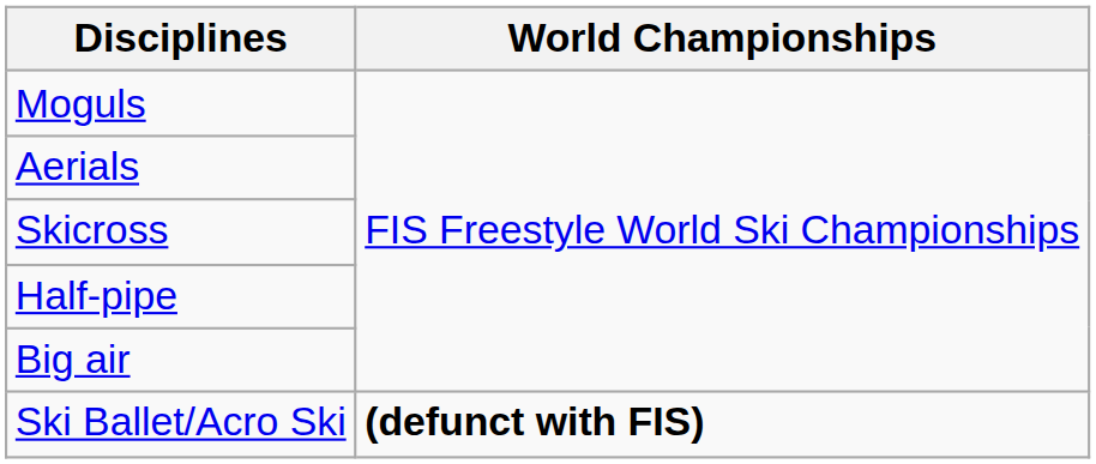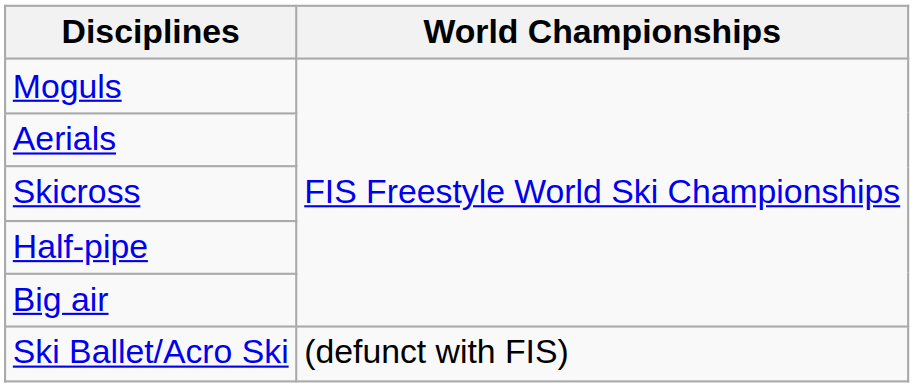Ski Ballet/Acro Ski | World Championships: bold -> normal
